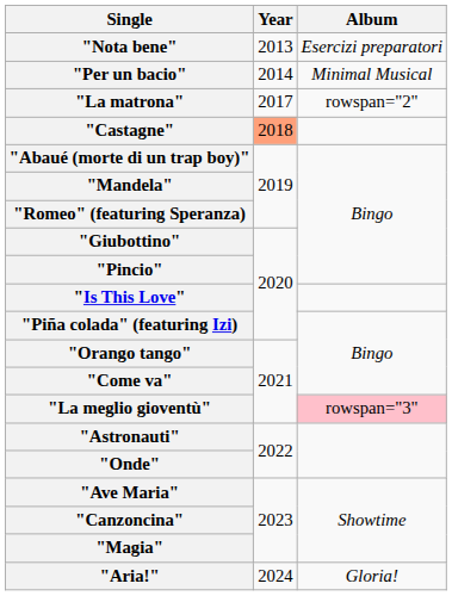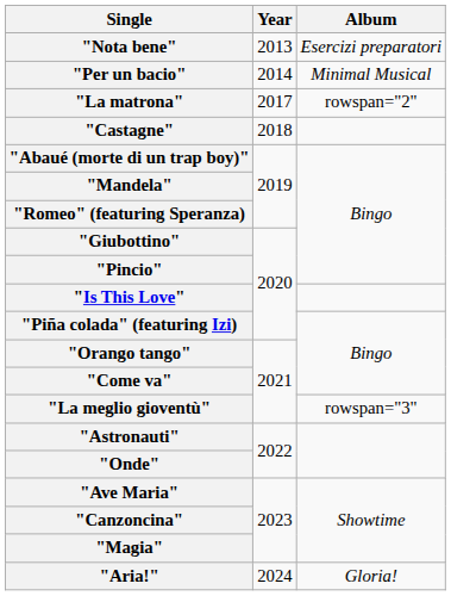"Castagne" | Year: lightsalmon background -> no background
"La meglio gioventù" | Album: pink background -> no background
